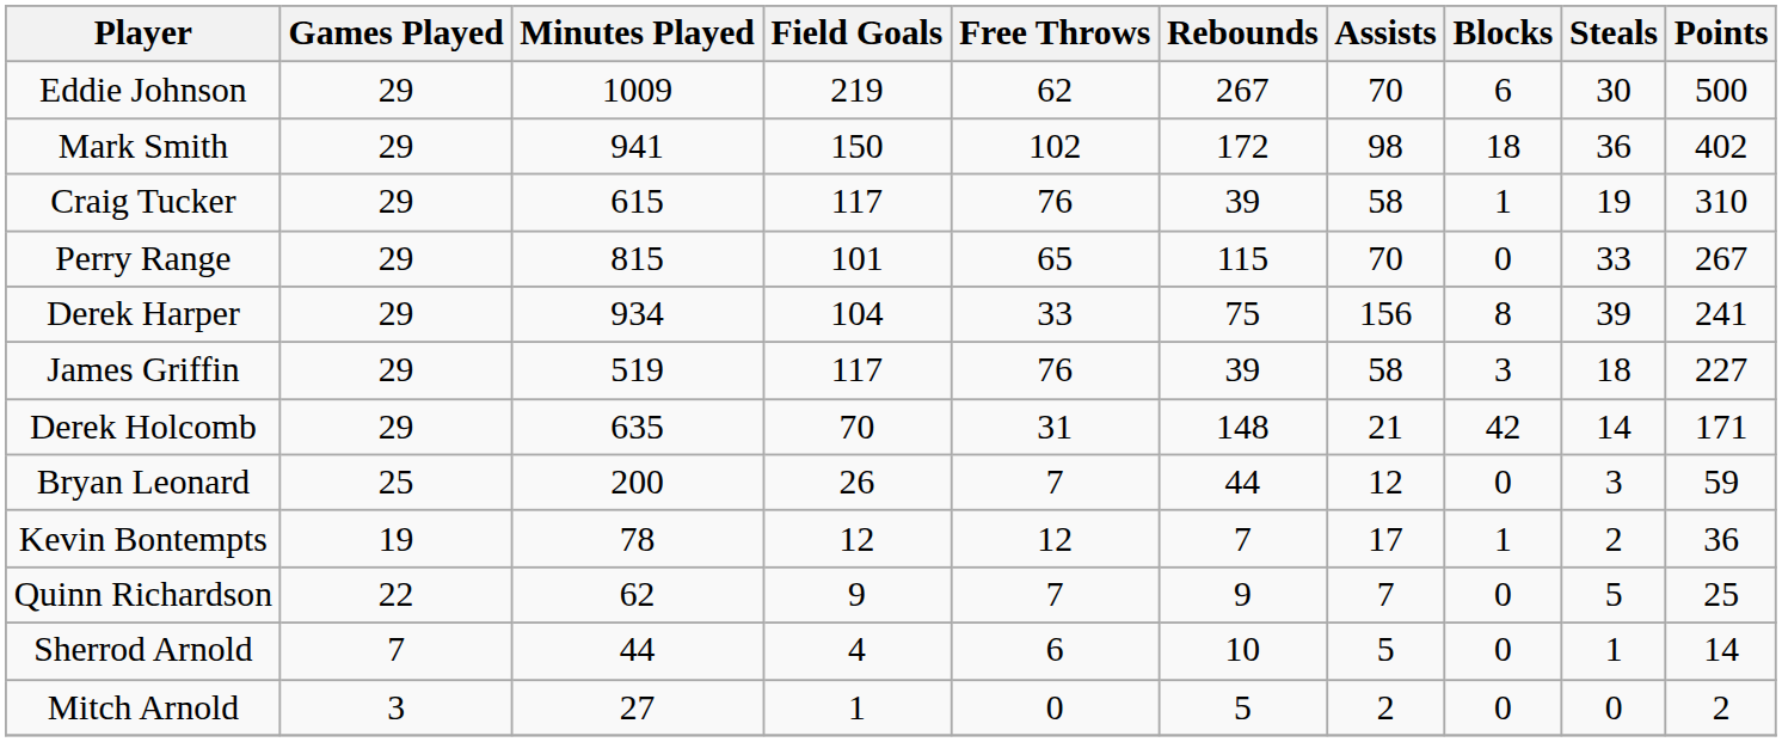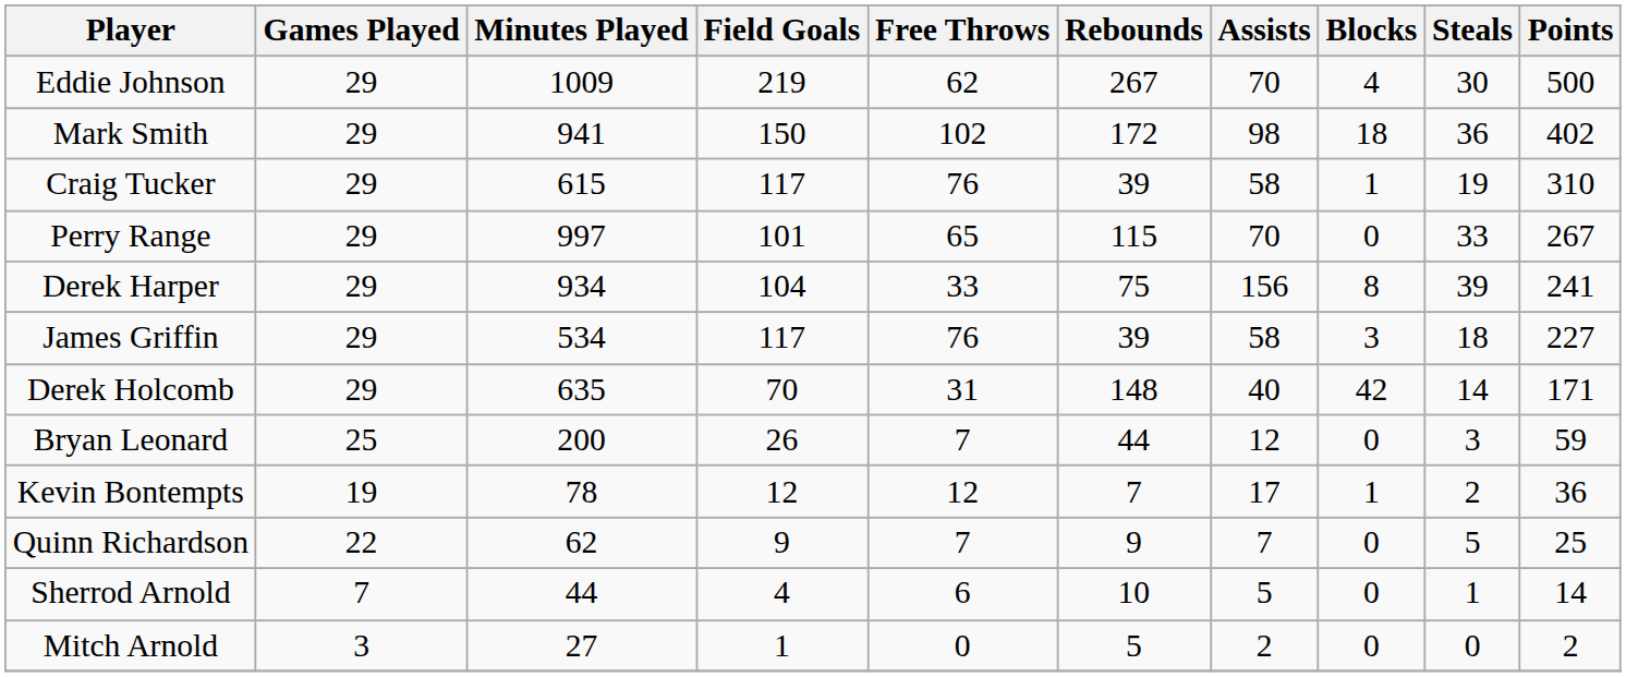Eddie Johnson | Blocks: 6 -> 4
Perry Range | Minutes Played: 815 -> 997
James Griffin | Minutes Played: 519 -> 534
Derek Holcomb | Assists: 21 -> 40
